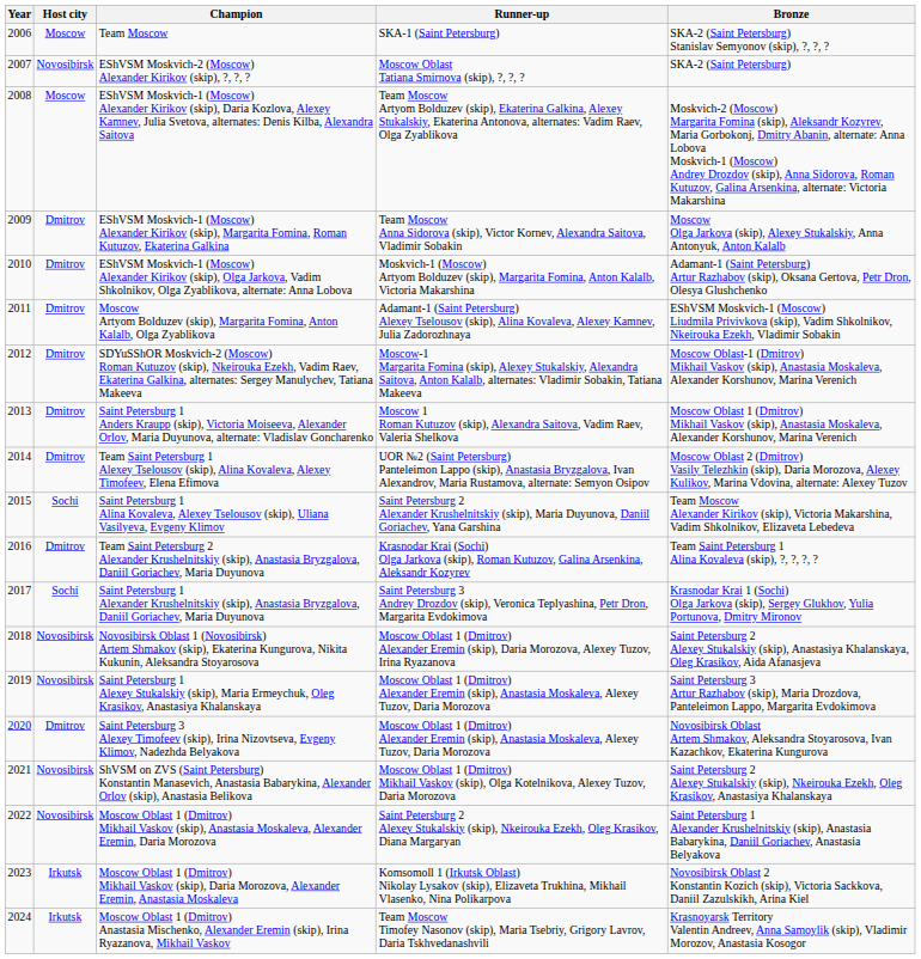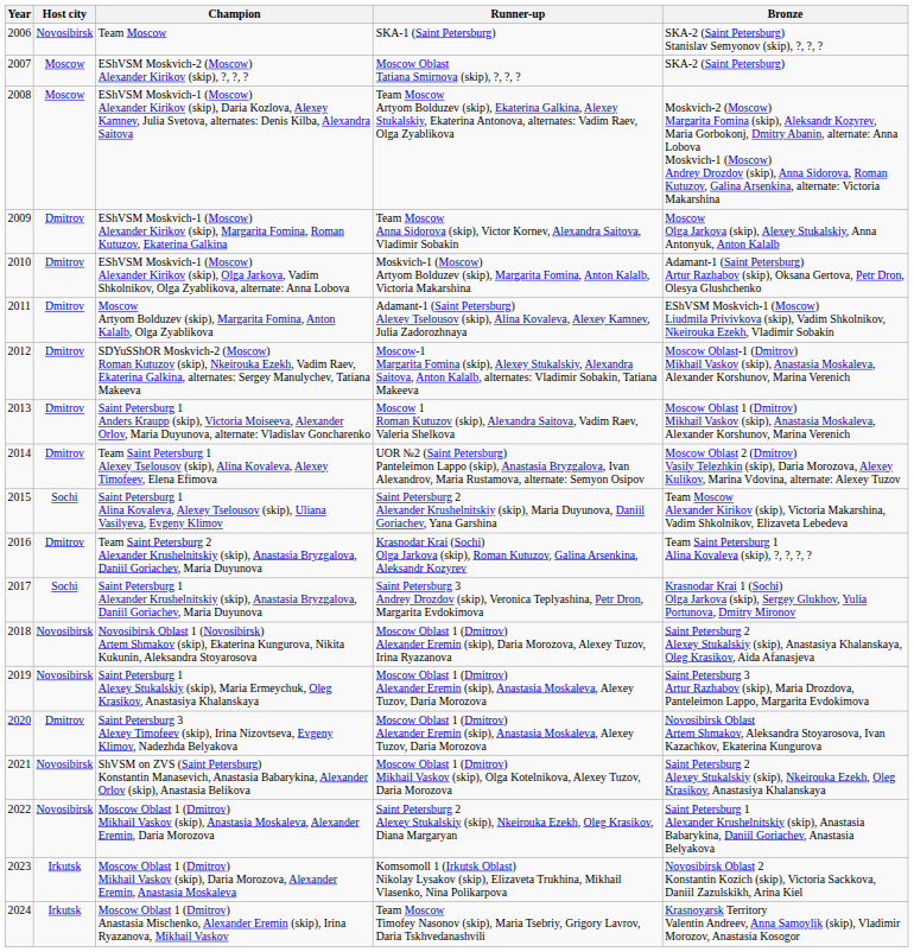Team Moscow | Host city: Moscow -> Novosibirsk
EShVSM Moskvich-2 (Moscow) Alexander Kirikov (skip), ?, ?, ? | Host city: Novosibirsk -> Moscow
